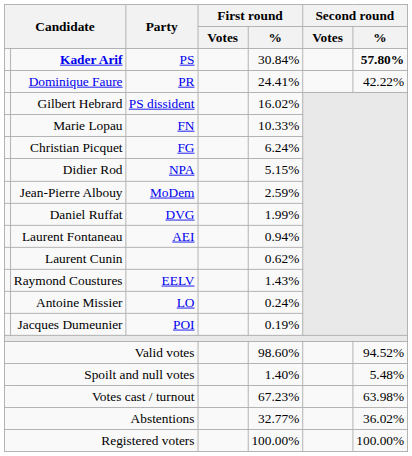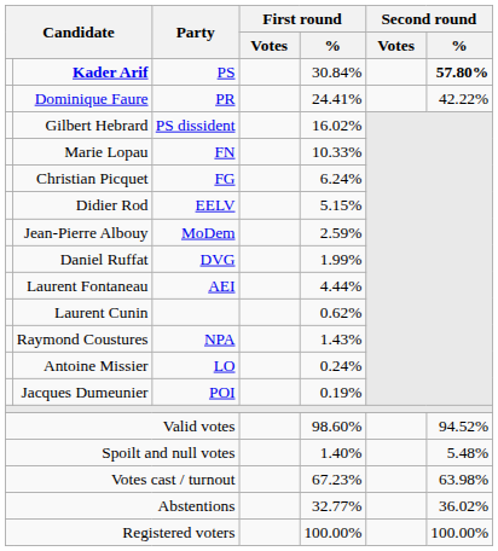Didier Rod | Party: NPA -> EELV
Laurent Fontaneau | First round / %: 0.94% -> 4.44%
Raymond Coustures | Party: EELV -> NPA
